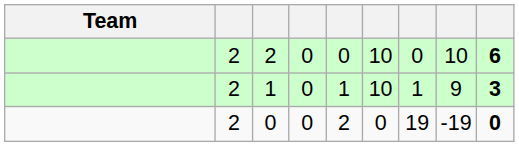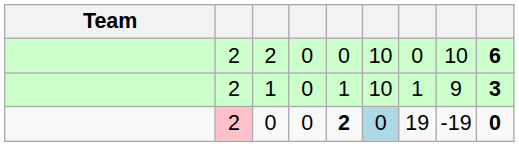row 4 | column 2: no background -> pink background
row 4 | column 5: normal -> bold
row 4 | column 6: no background -> lightblue background
